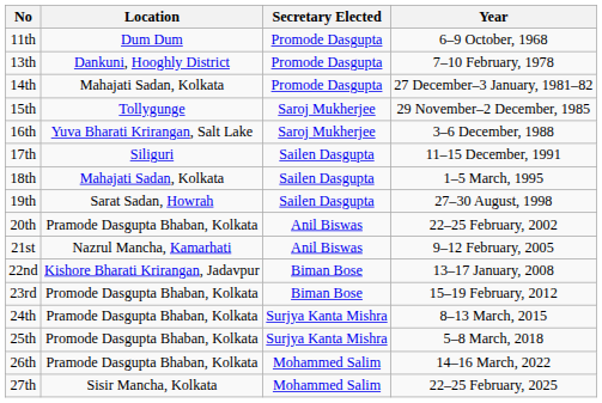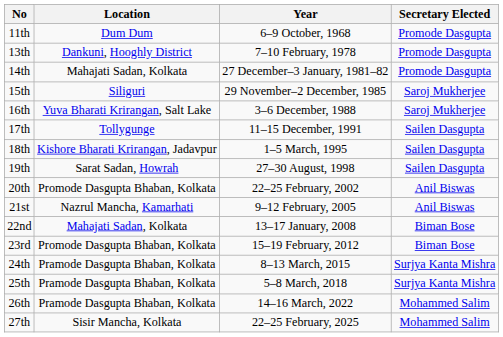columns swapped: Year <-> Secretary Elected
15th | Location: Tollygunge -> Siliguri
17th | Location: Siliguri -> Tollygunge
18th | Location: Mahajati Sadan, Kolkata -> Kishore Bharati Krirangan, Jadavpur
20th | Location: Pramode Dasgupta Bhaban, Kolkata -> Promode Dasgupta Bhaban, Kolkata
22nd | Location: Kishore Bharati Krirangan, Jadavpur -> Mahajati Sadan, Kolkata
25th | Location: Promode Dasgupta Bhaban, Kolkata -> Pramode Dasgupta Bhaban, Kolkata
